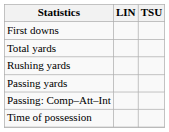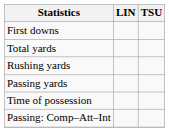rows swapped: Passing: Comp–Att–Int <-> Time of possession
